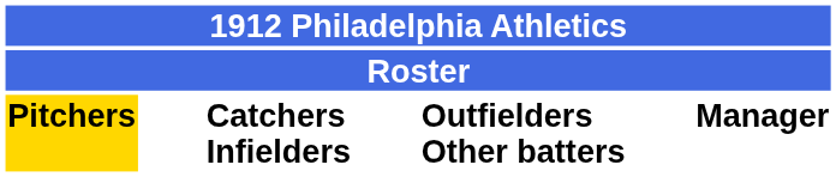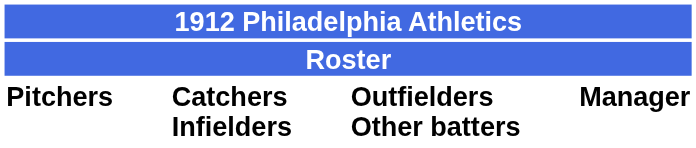Pitchers | column 1: gold background -> no background
